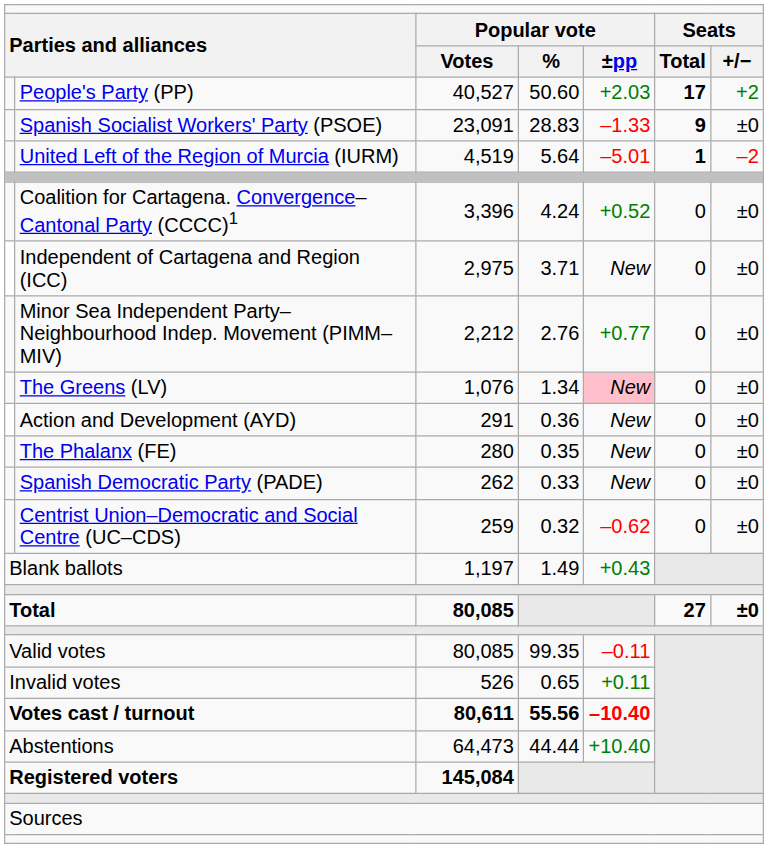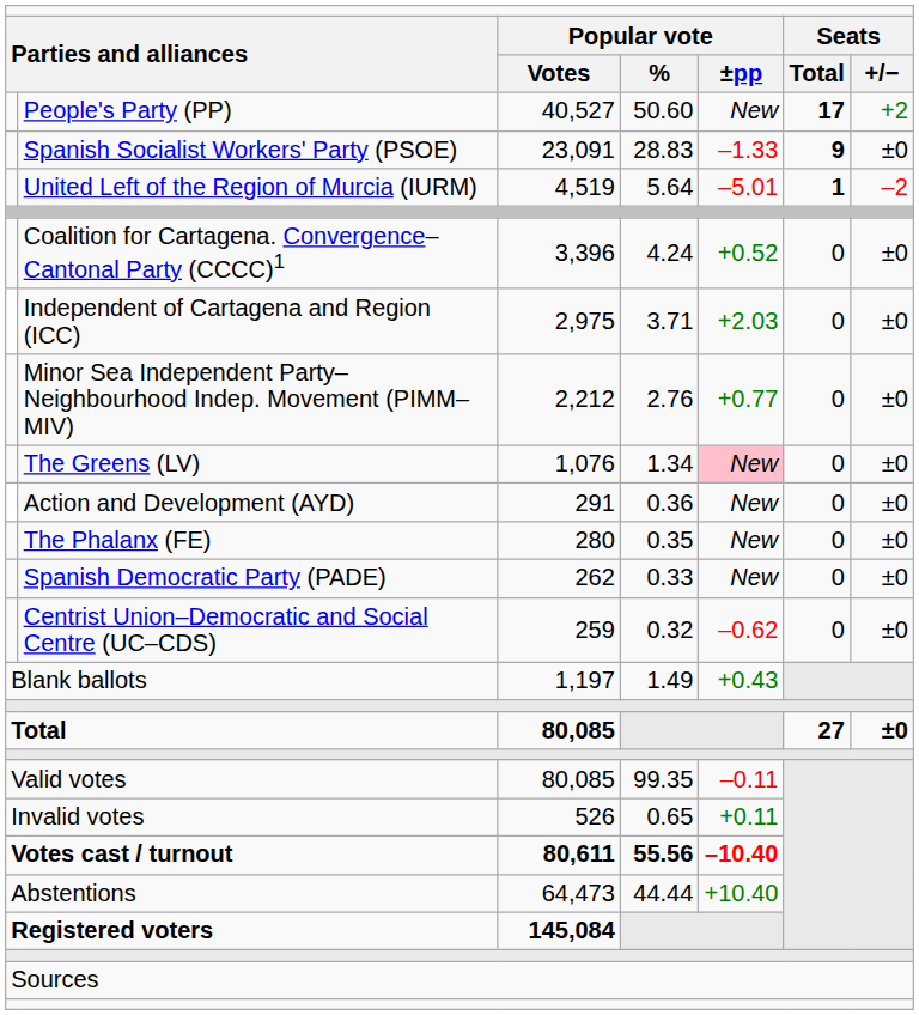People's Party (PP) | column 5: +2.03 -> New
Independent of Cartagena and Region (ICC) | column 5: New -> +2.03
